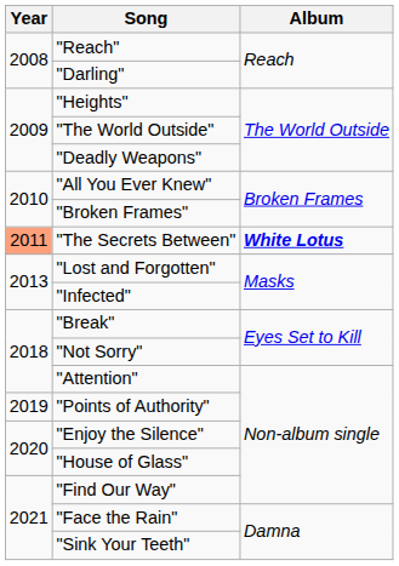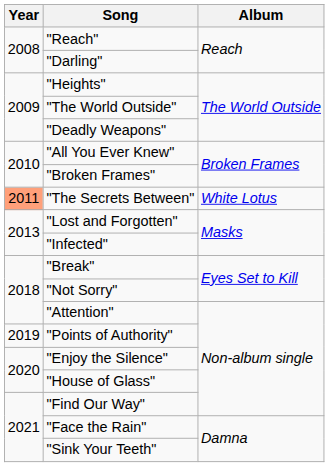"The Secrets Between" | Album: bold -> normal
